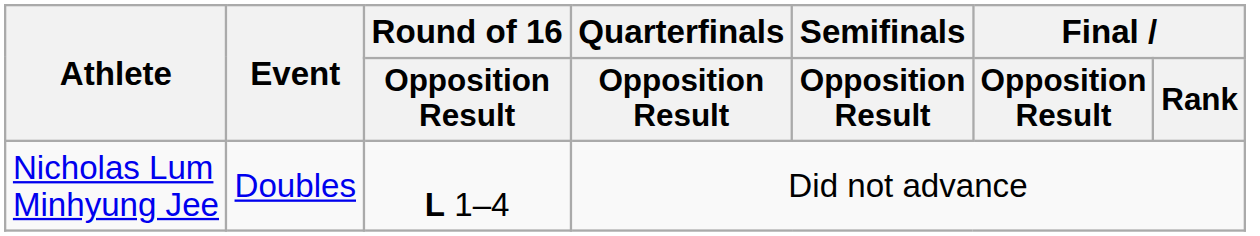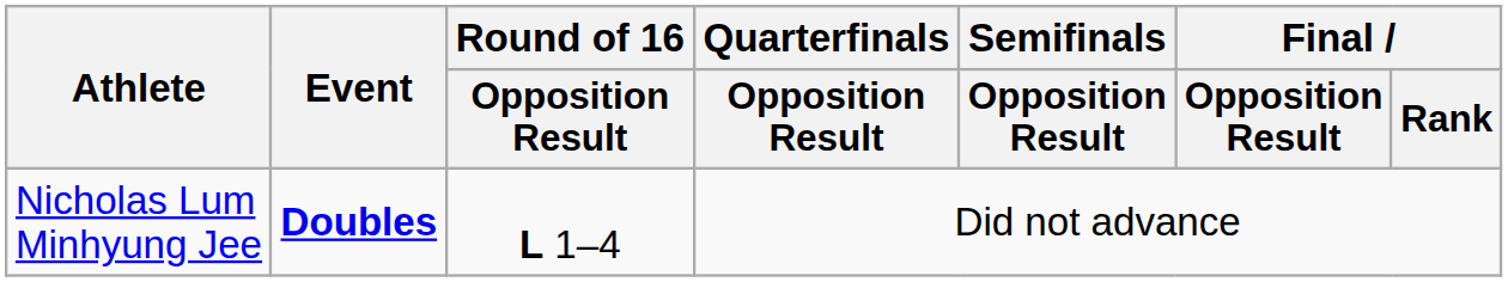Nicholas Lum Minhyung Jee | Event: normal -> bold
